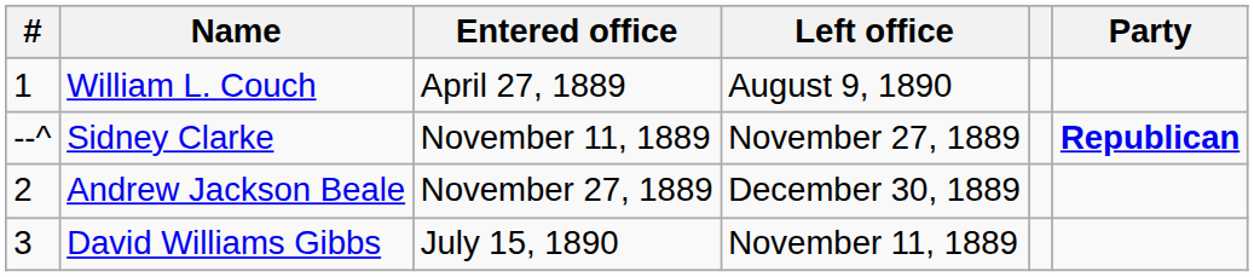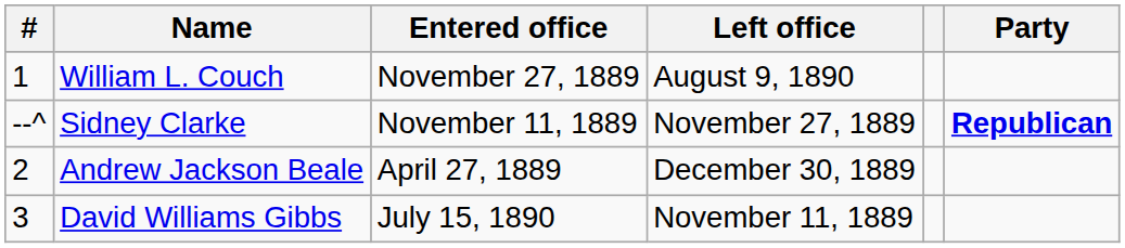William L. Couch | Entered office: April 27, 1889 -> November 27, 1889
Andrew Jackson Beale | Entered office: November 27, 1889 -> April 27, 1889
